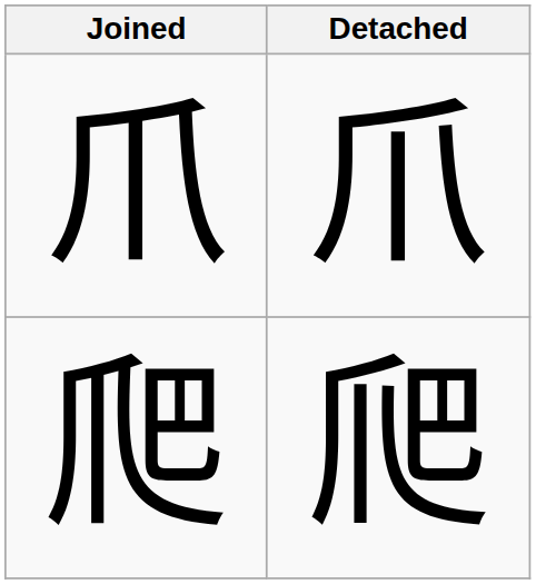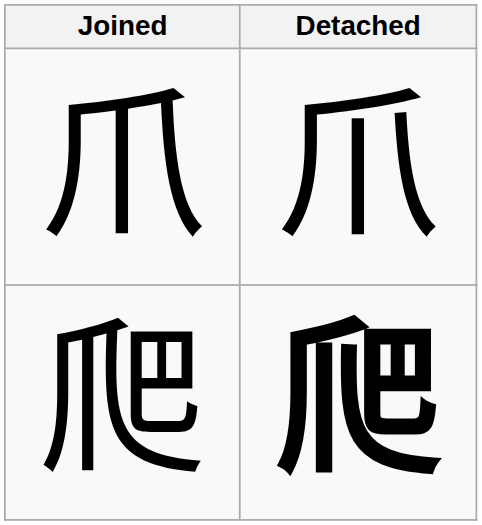row 3 | Detached: normal -> bold
